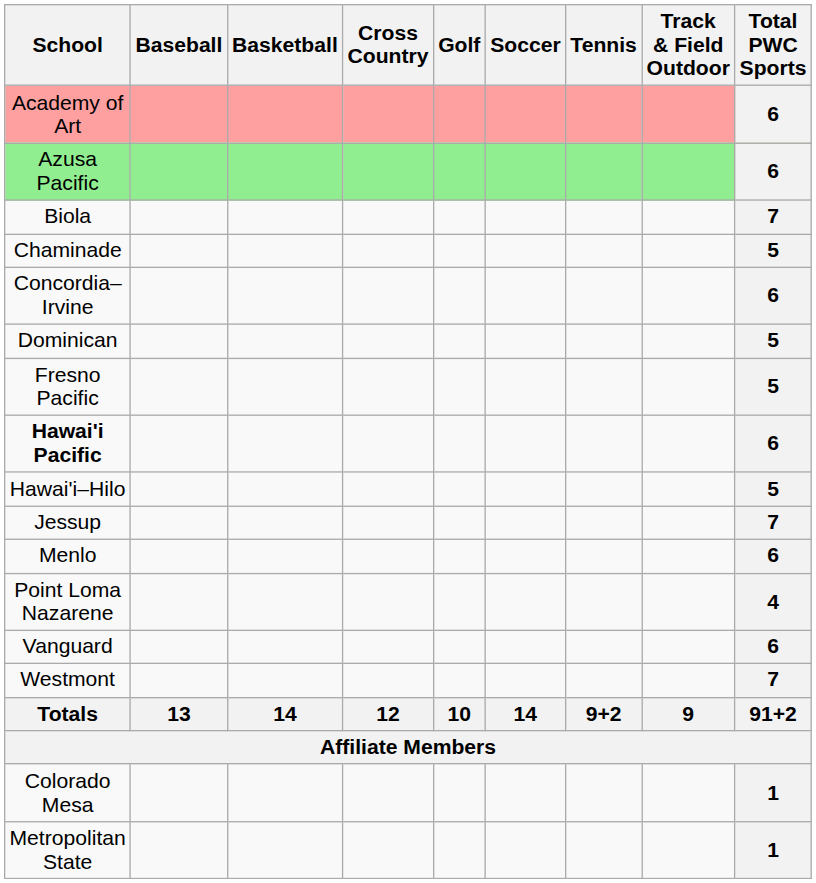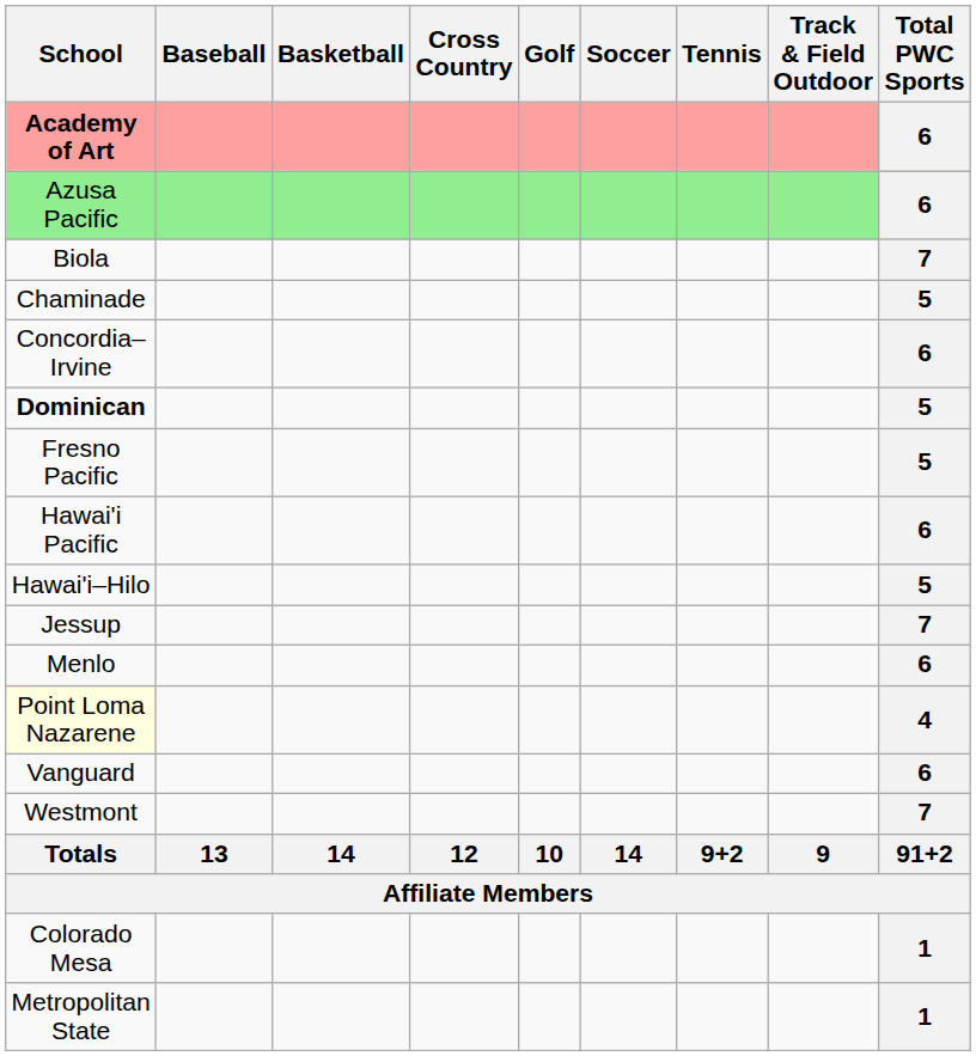Academy of Art | School: normal -> bold
Dominican | School: normal -> bold
Hawai'i Pacific | School: bold -> normal
Point Loma Nazarene | School: no background -> lightyellow background
